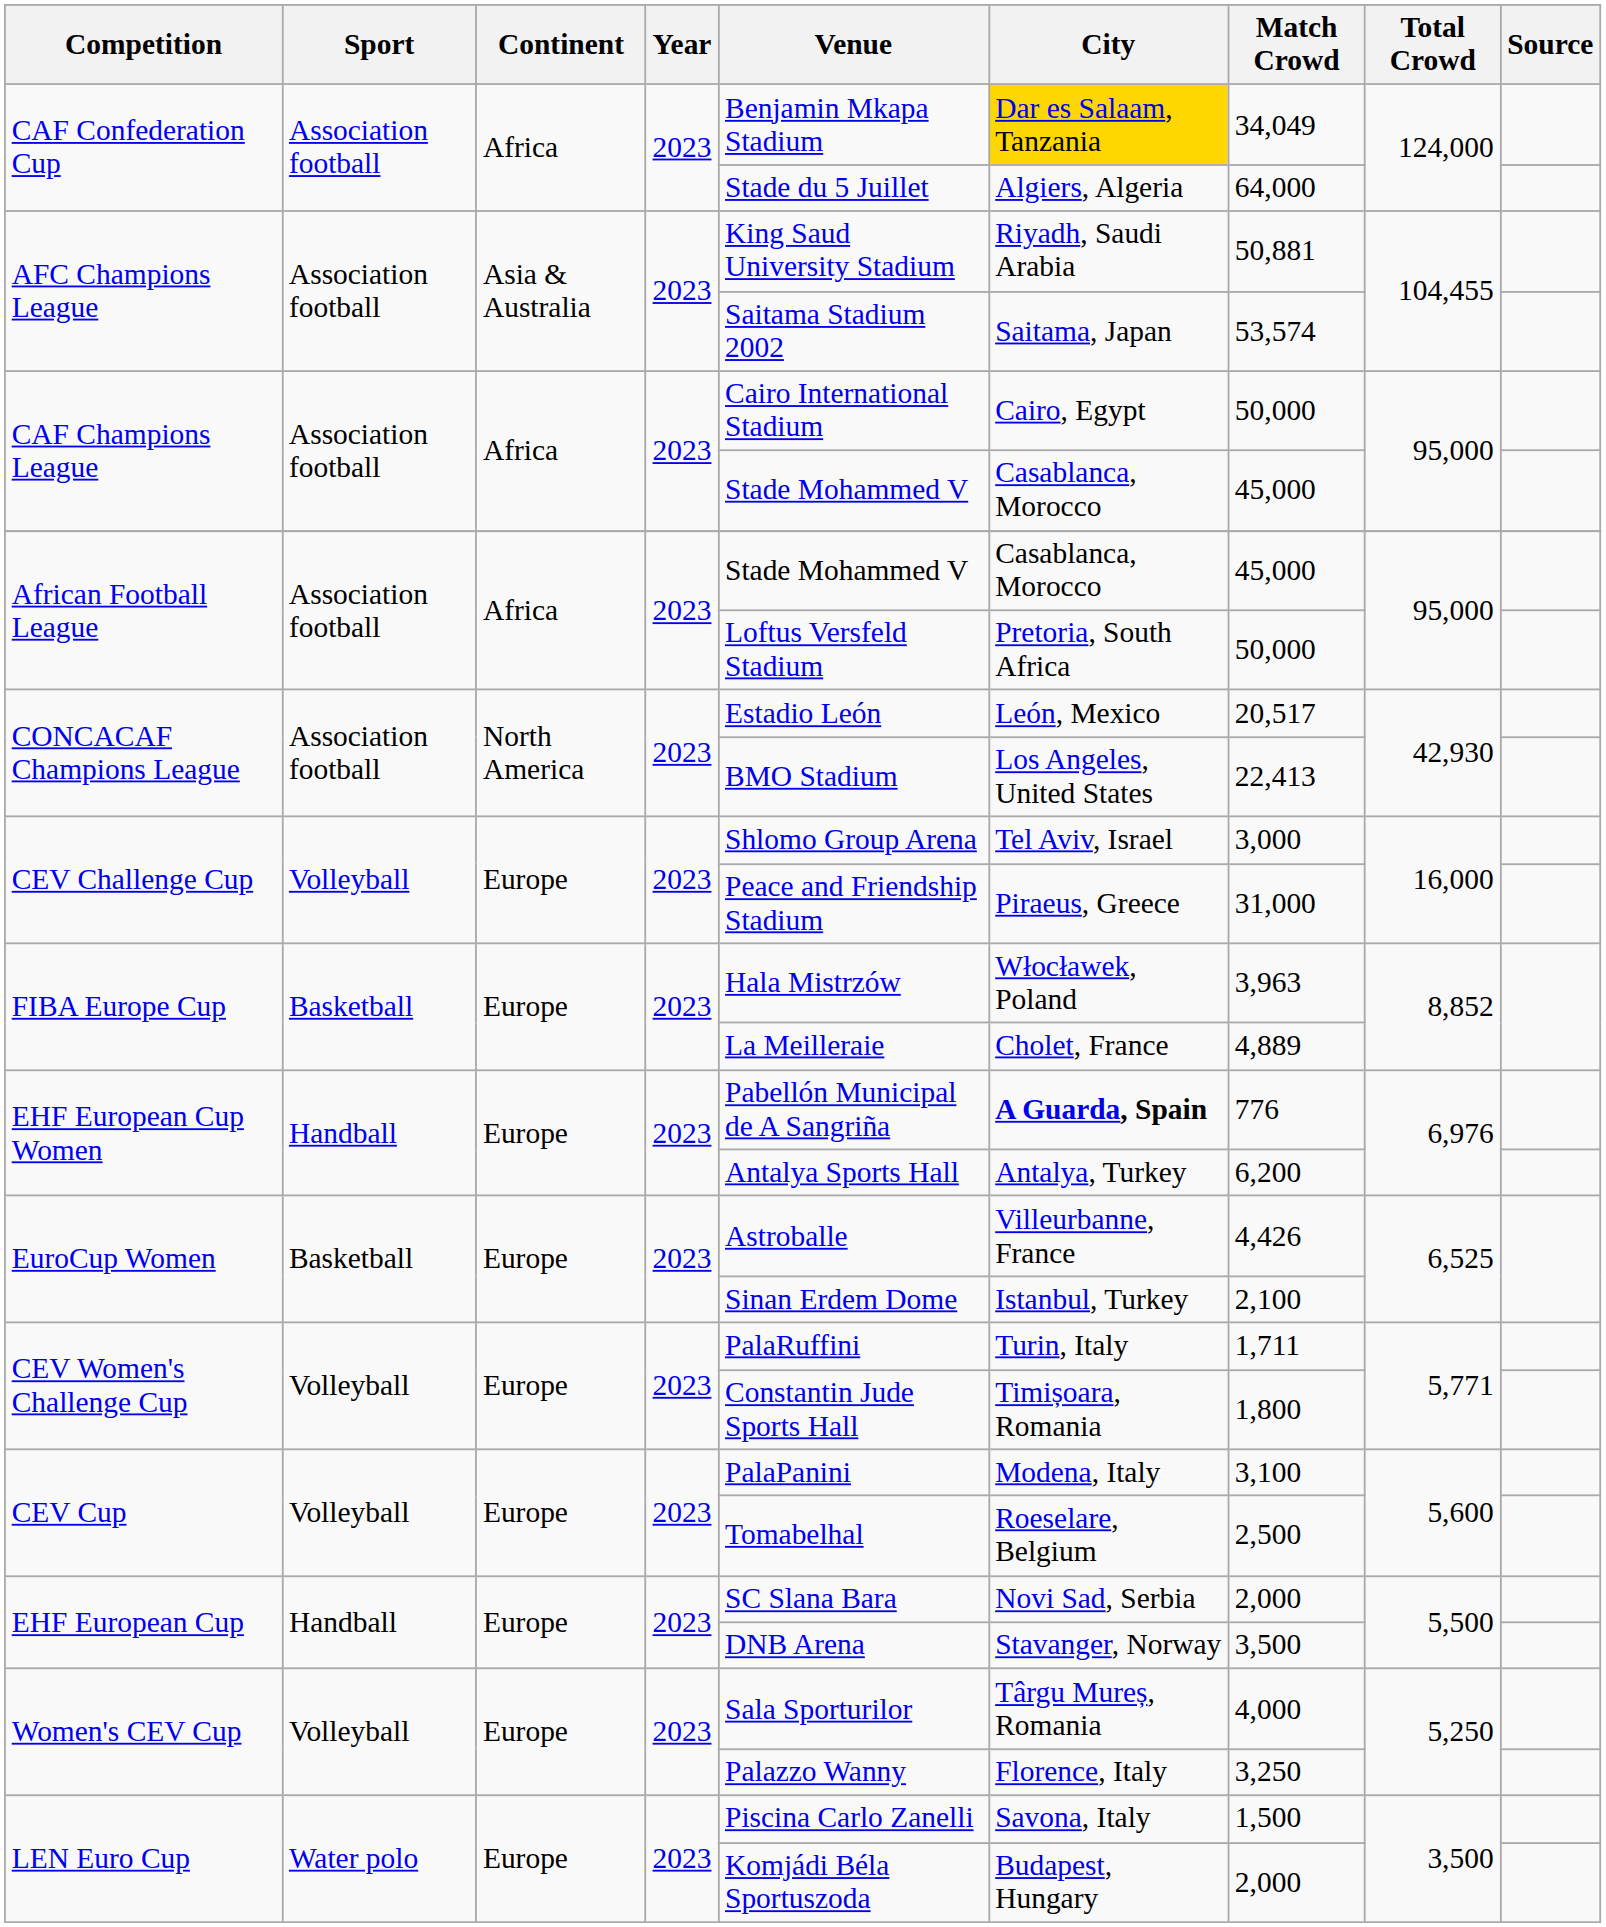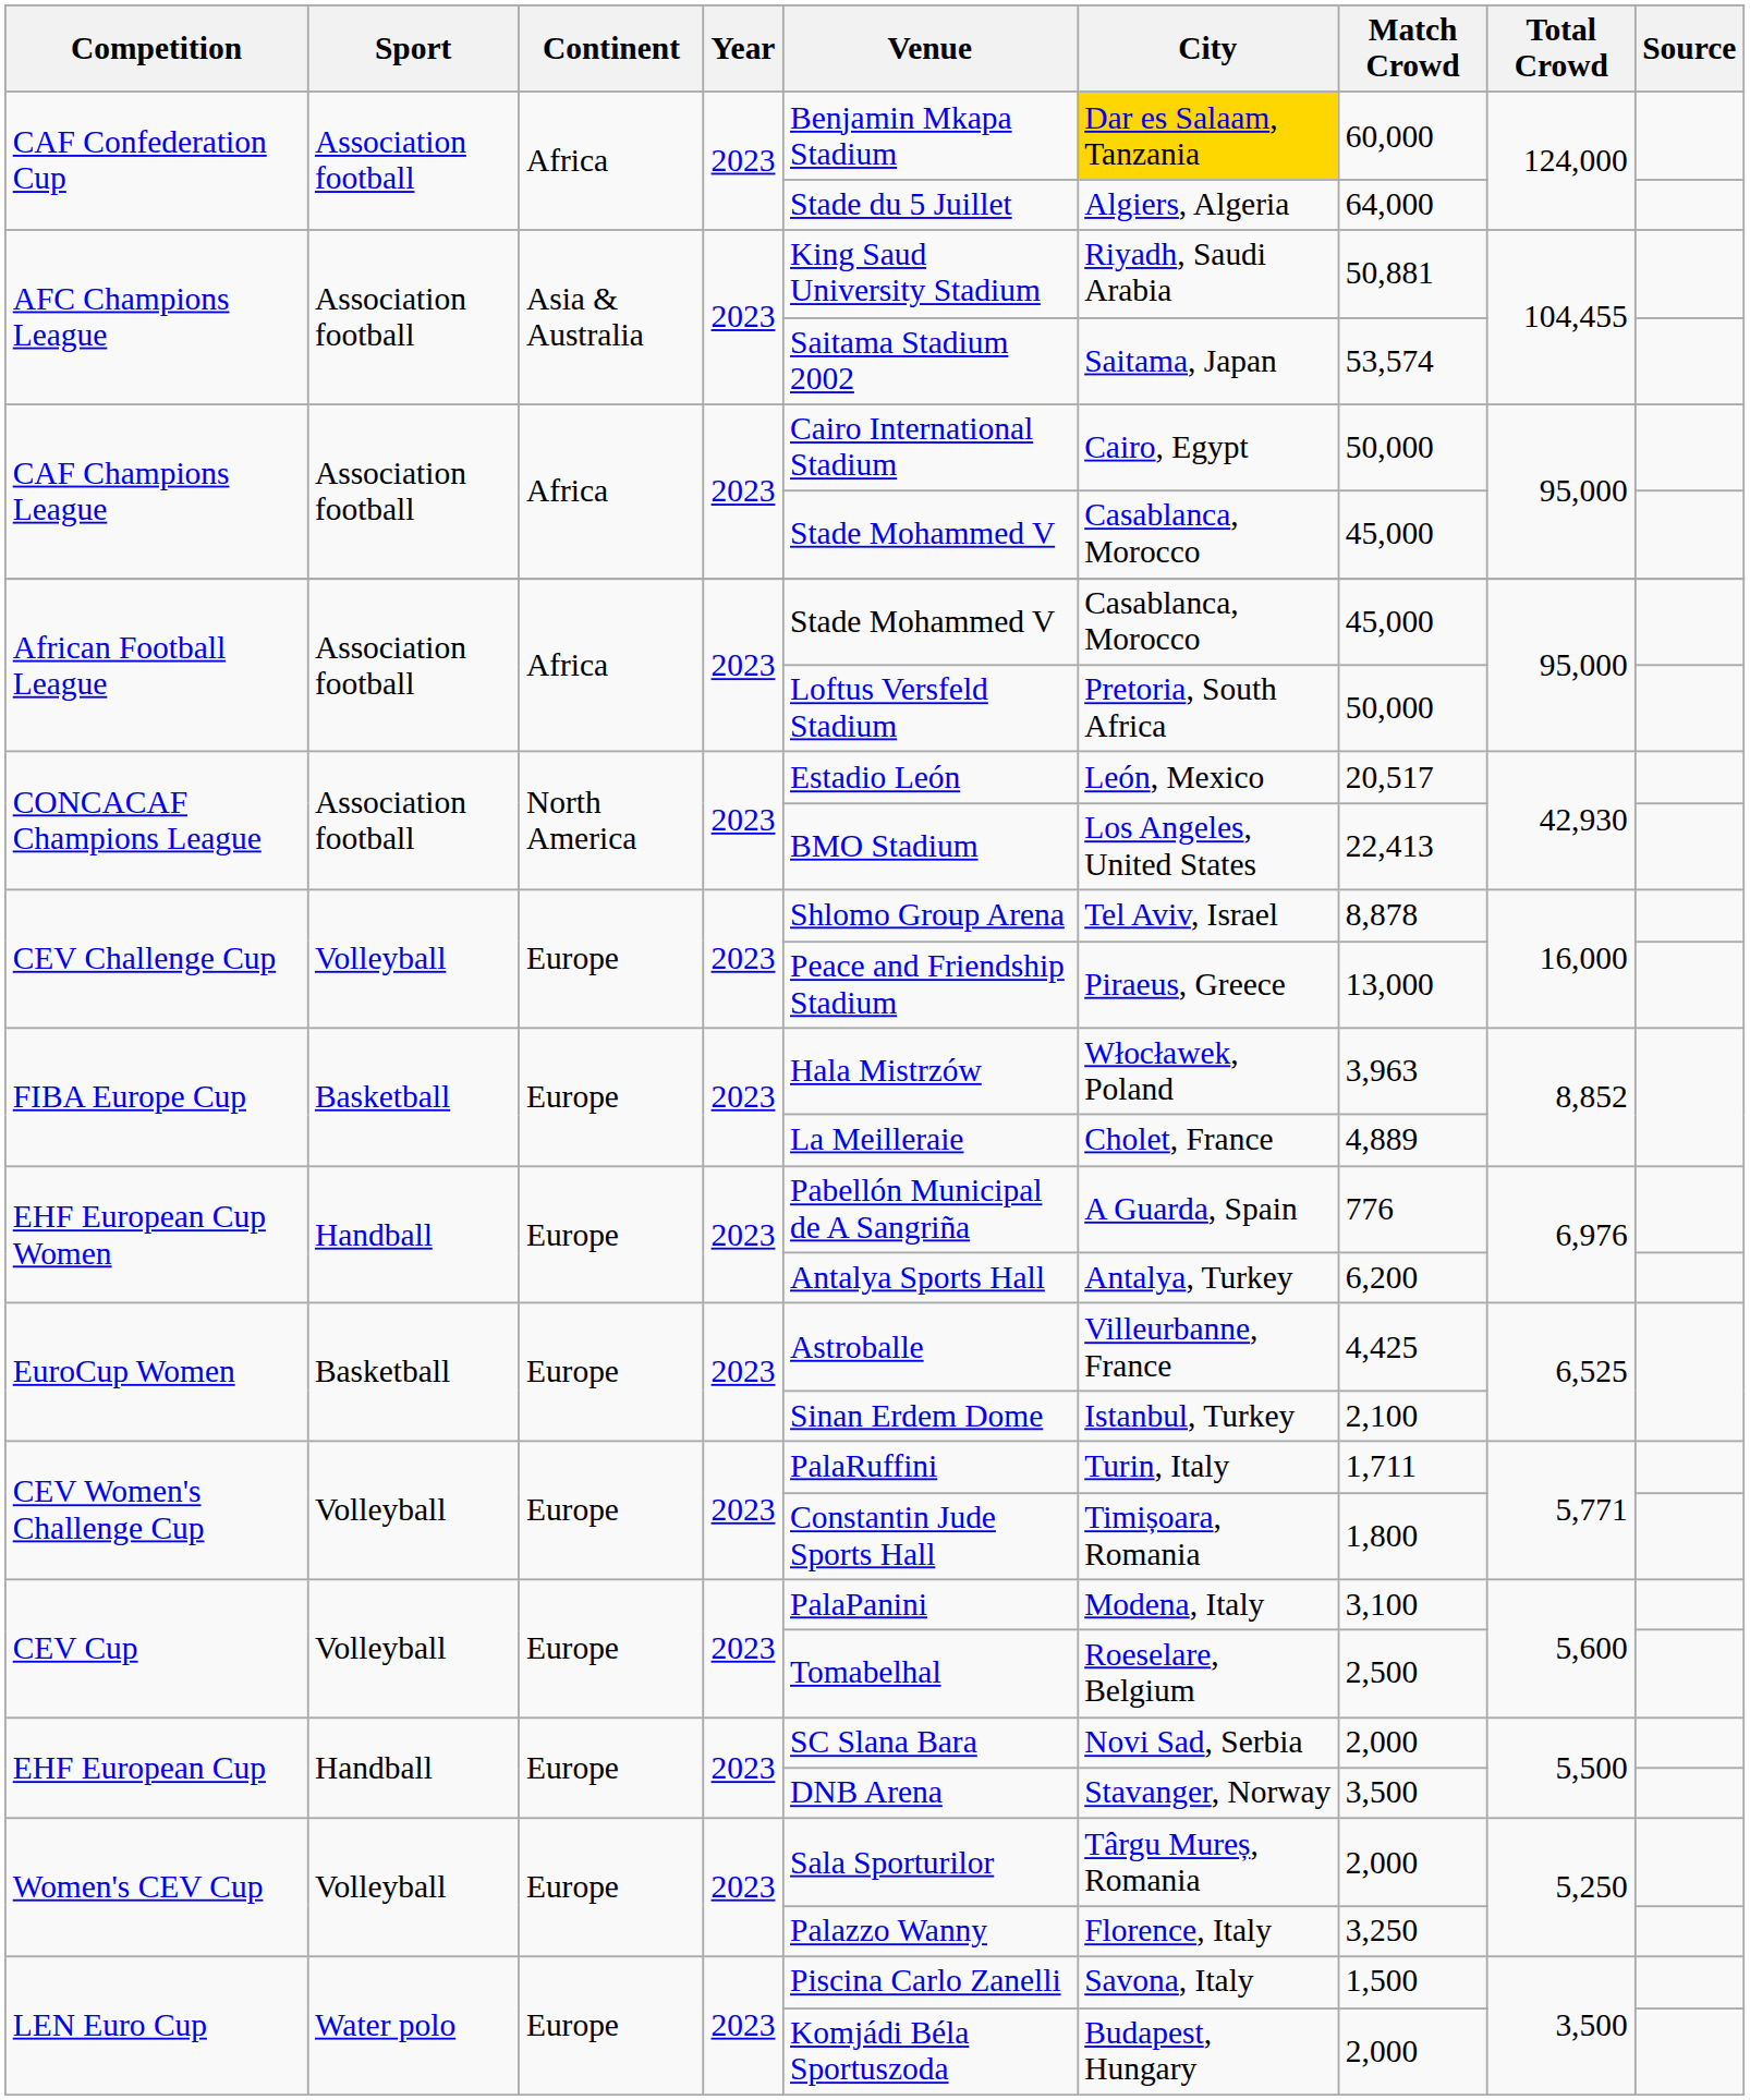row 2 | Match Crowd: 34,049 -> 60,000
row 12 | Match Crowd: 3,000 -> 8,878
row 13 | Match Crowd: 31,000 -> 13,000
row 16 | City: bold -> normal
row 18 | Match Crowd: 4,426 -> 4,425
row 26 | Match Crowd: 4,000 -> 2,000
